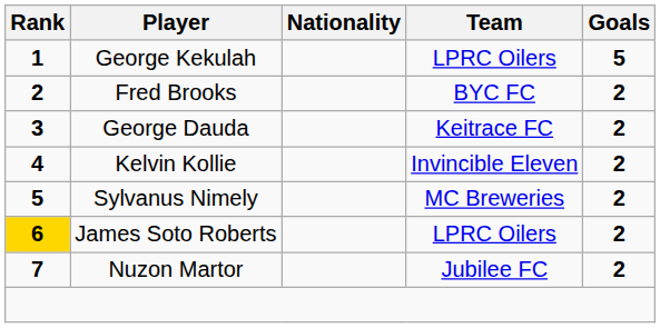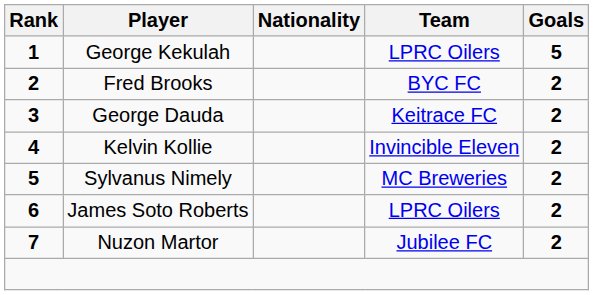James Soto Roberts | Rank: gold background -> no background
